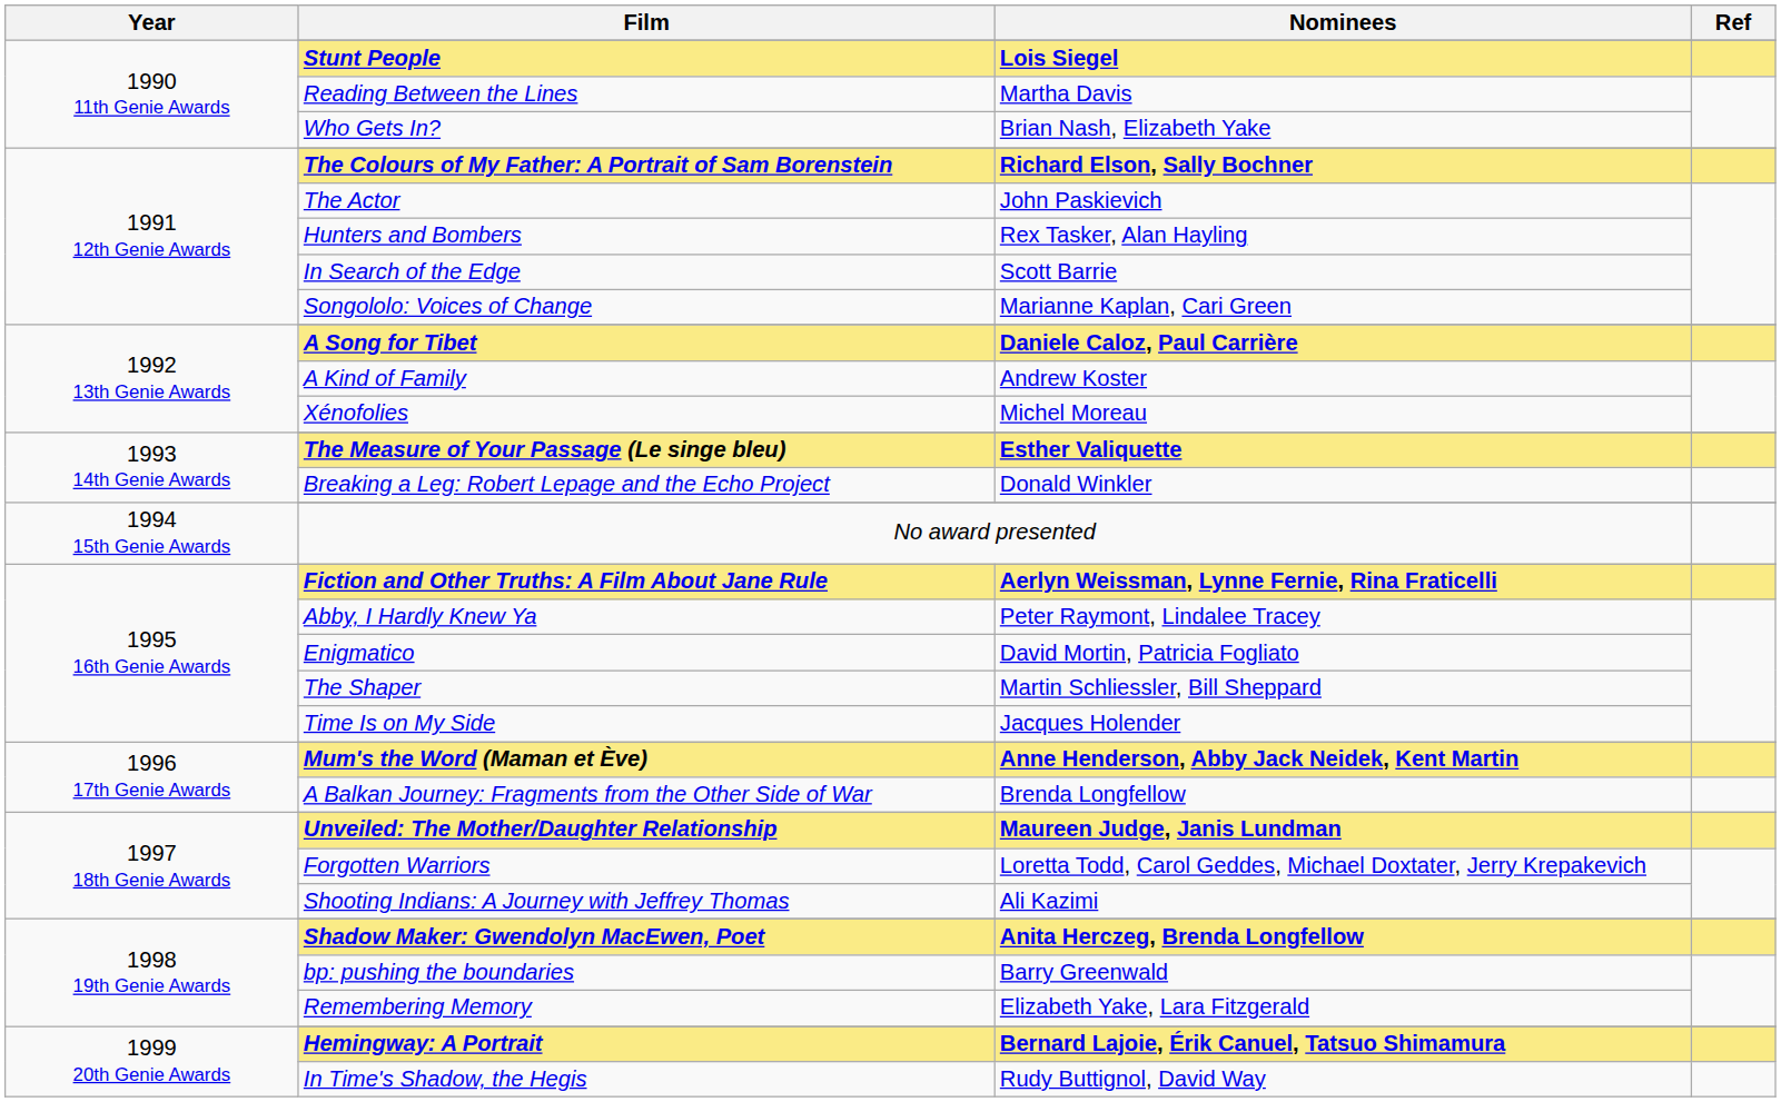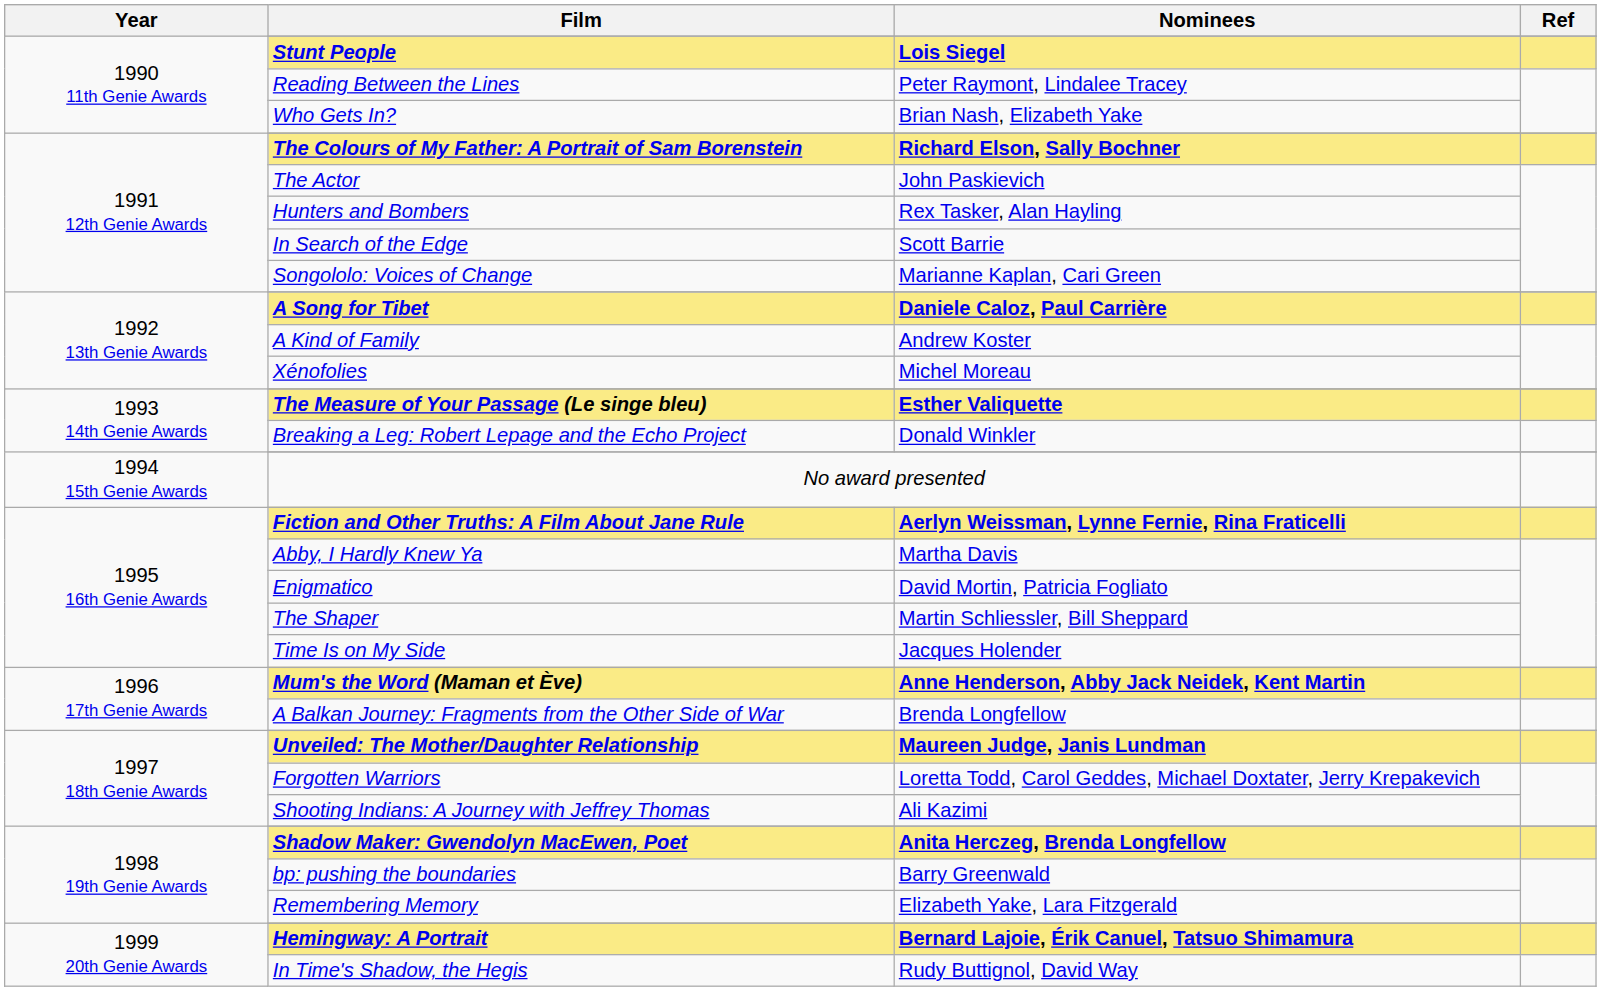Reading Between the Lines | Nominees: Martha Davis -> Peter Raymont, Lindalee Tracey
Abby, I Hardly Knew Ya | Nominees: Peter Raymont, Lindalee Tracey -> Martha Davis
